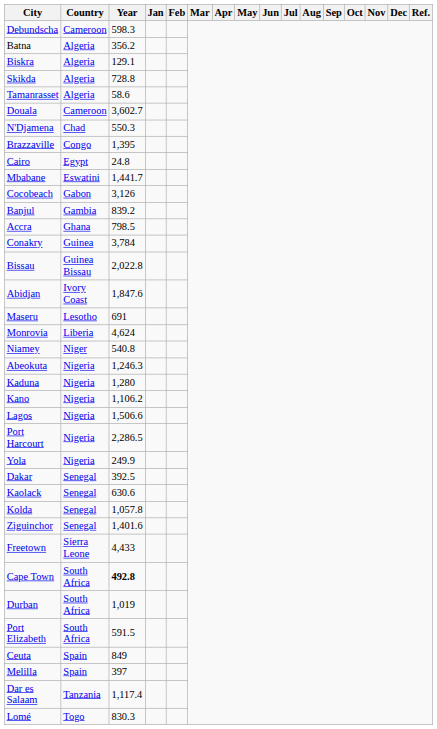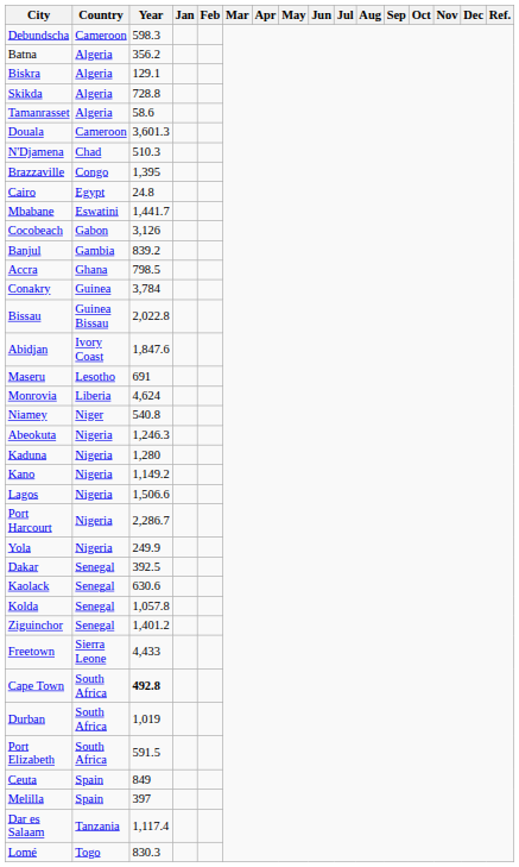Douala | Year: 3,602.7 -> 3,601.3
N'Djamena | Year: 550.3 -> 510.3
Kano | Year: 1,106.2 -> 1,149.2
Port Harcourt | Year: 2,286.5 -> 2,286.7
Ziguinchor | Year: 1,401.6 -> 1,401.2
